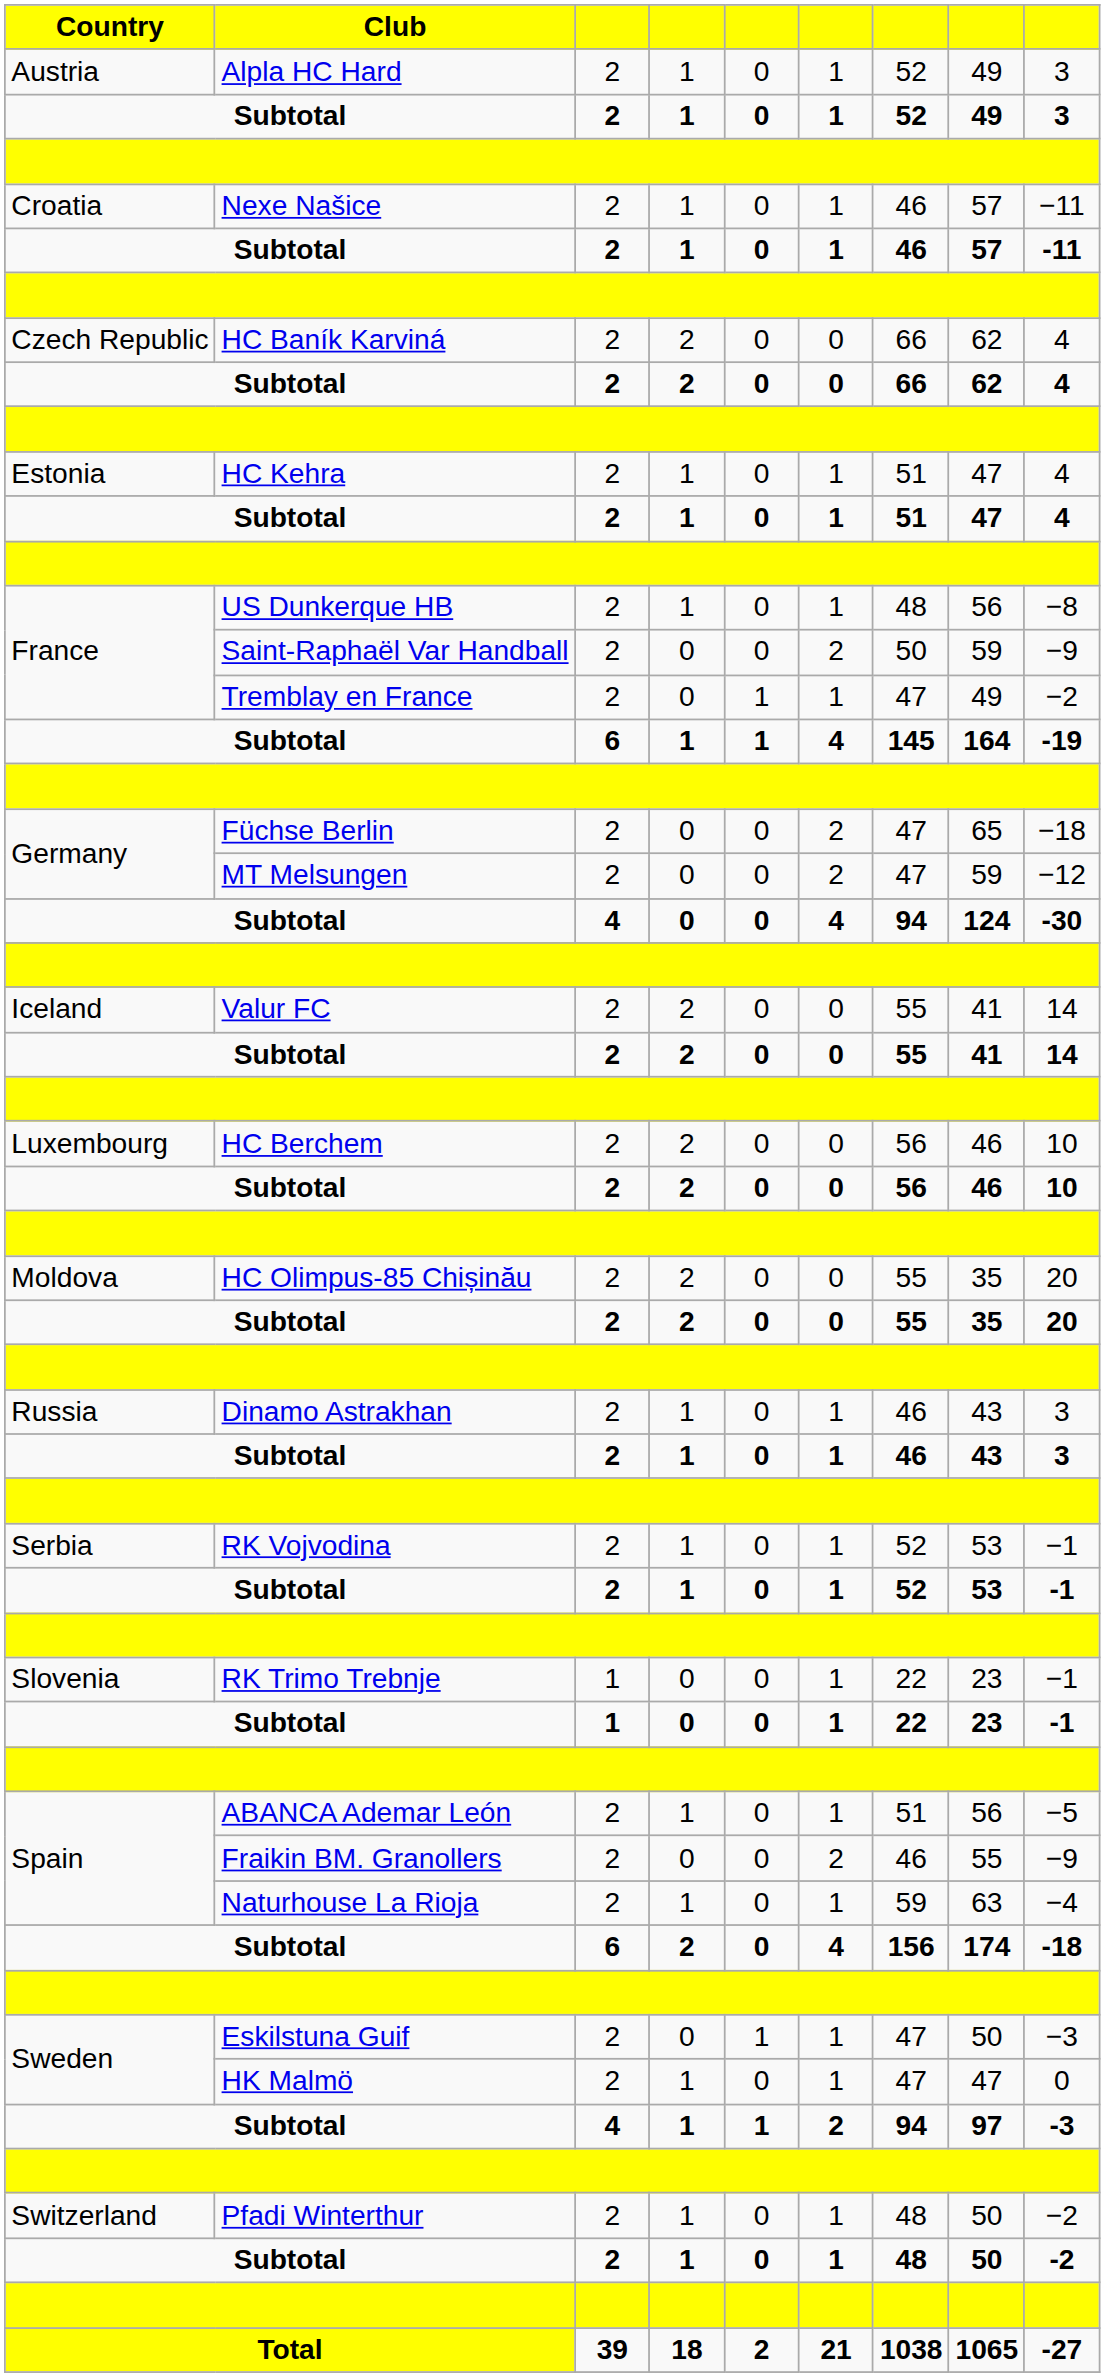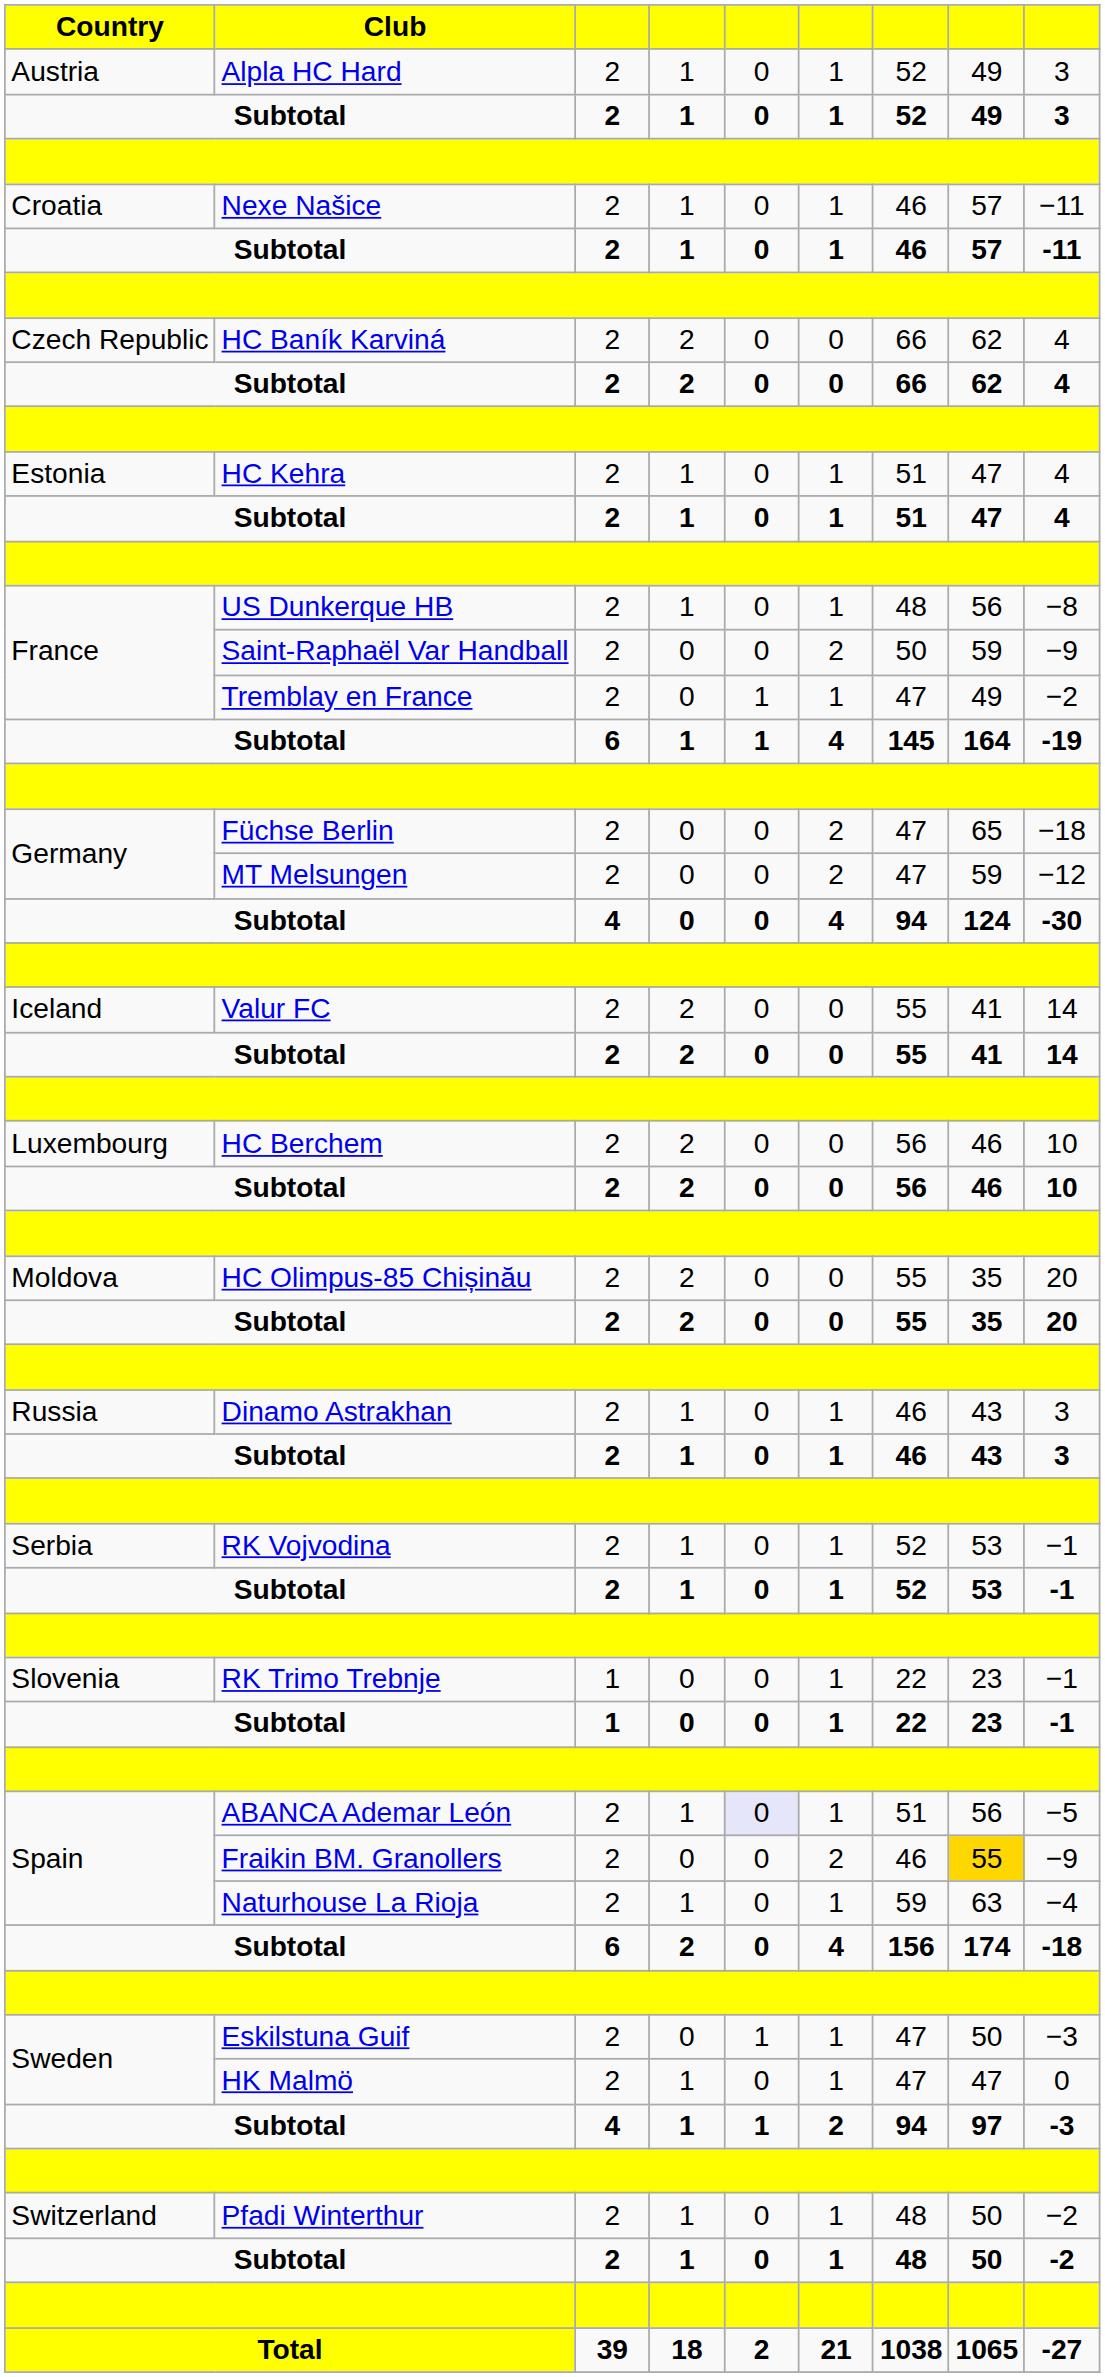ABANCA Ademar León | column 5: no background -> lavender background
Fraikin BM. Granollers | column 8: no background -> gold background
